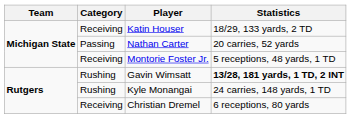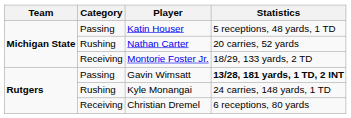Katin Houser | Category: Receiving -> Passing
Katin Houser | Statistics: 18/29, 133 yards, 2 TD -> 5 receptions, 48 yards, 1 TD
Nathan Carter | Category: Passing -> Rushing
Montorie Foster Jr. | Statistics: 5 receptions, 48 yards, 1 TD -> 18/29, 133 yards, 2 TD
Gavin Wimsatt | Category: Rushing -> Passing
